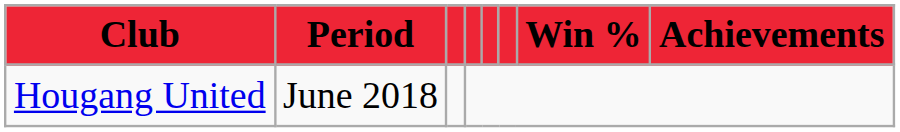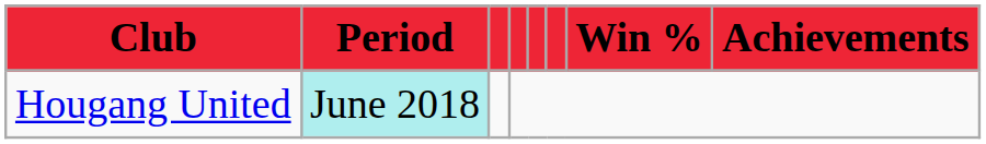Hougang United | Period: no background -> paleturquoise background
